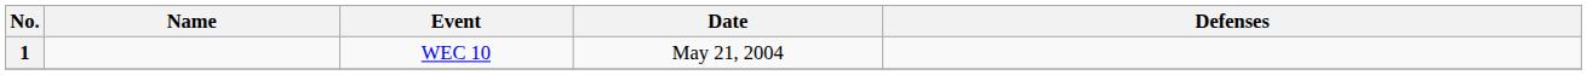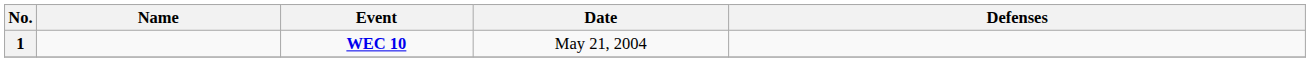1 | Event: normal -> bold
